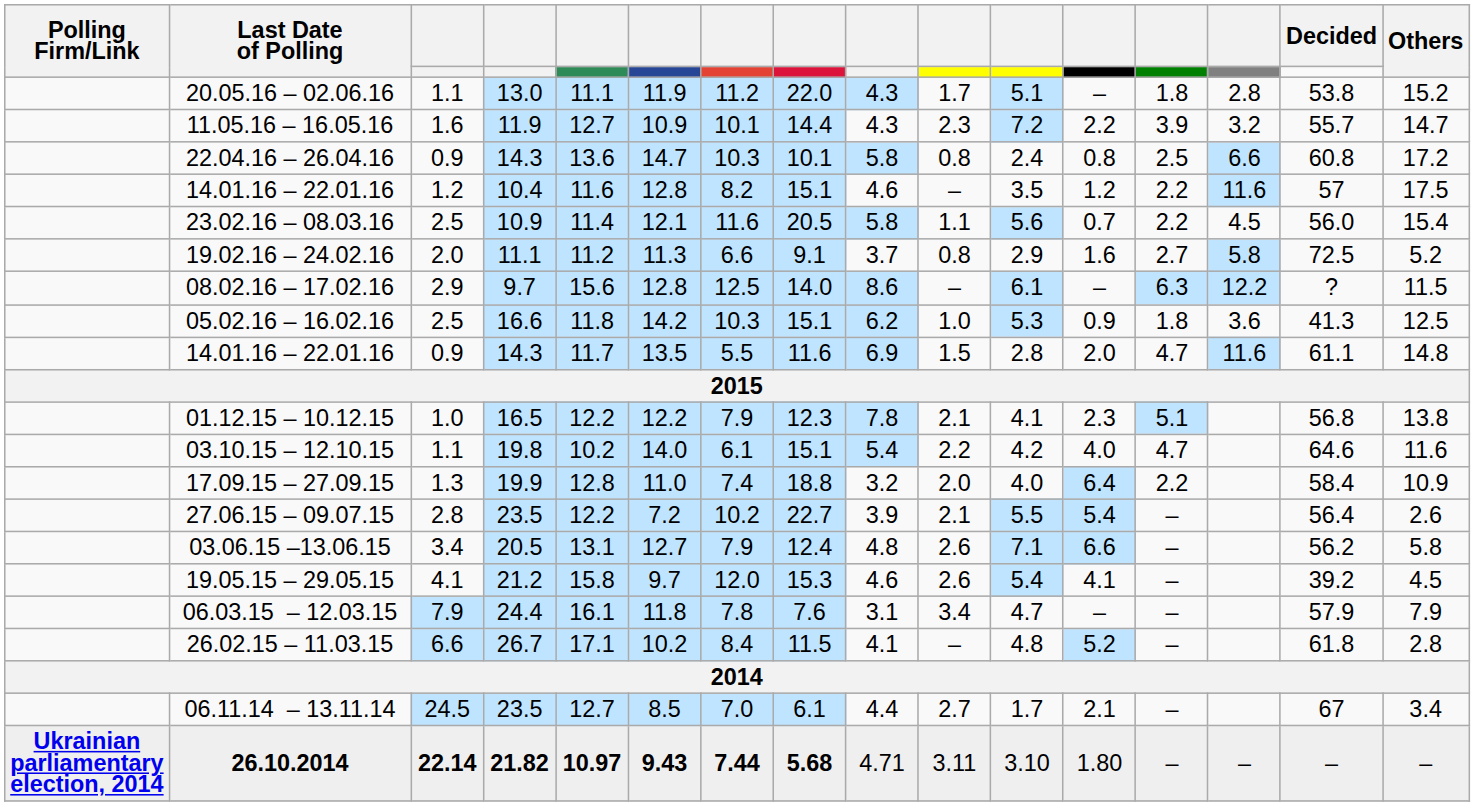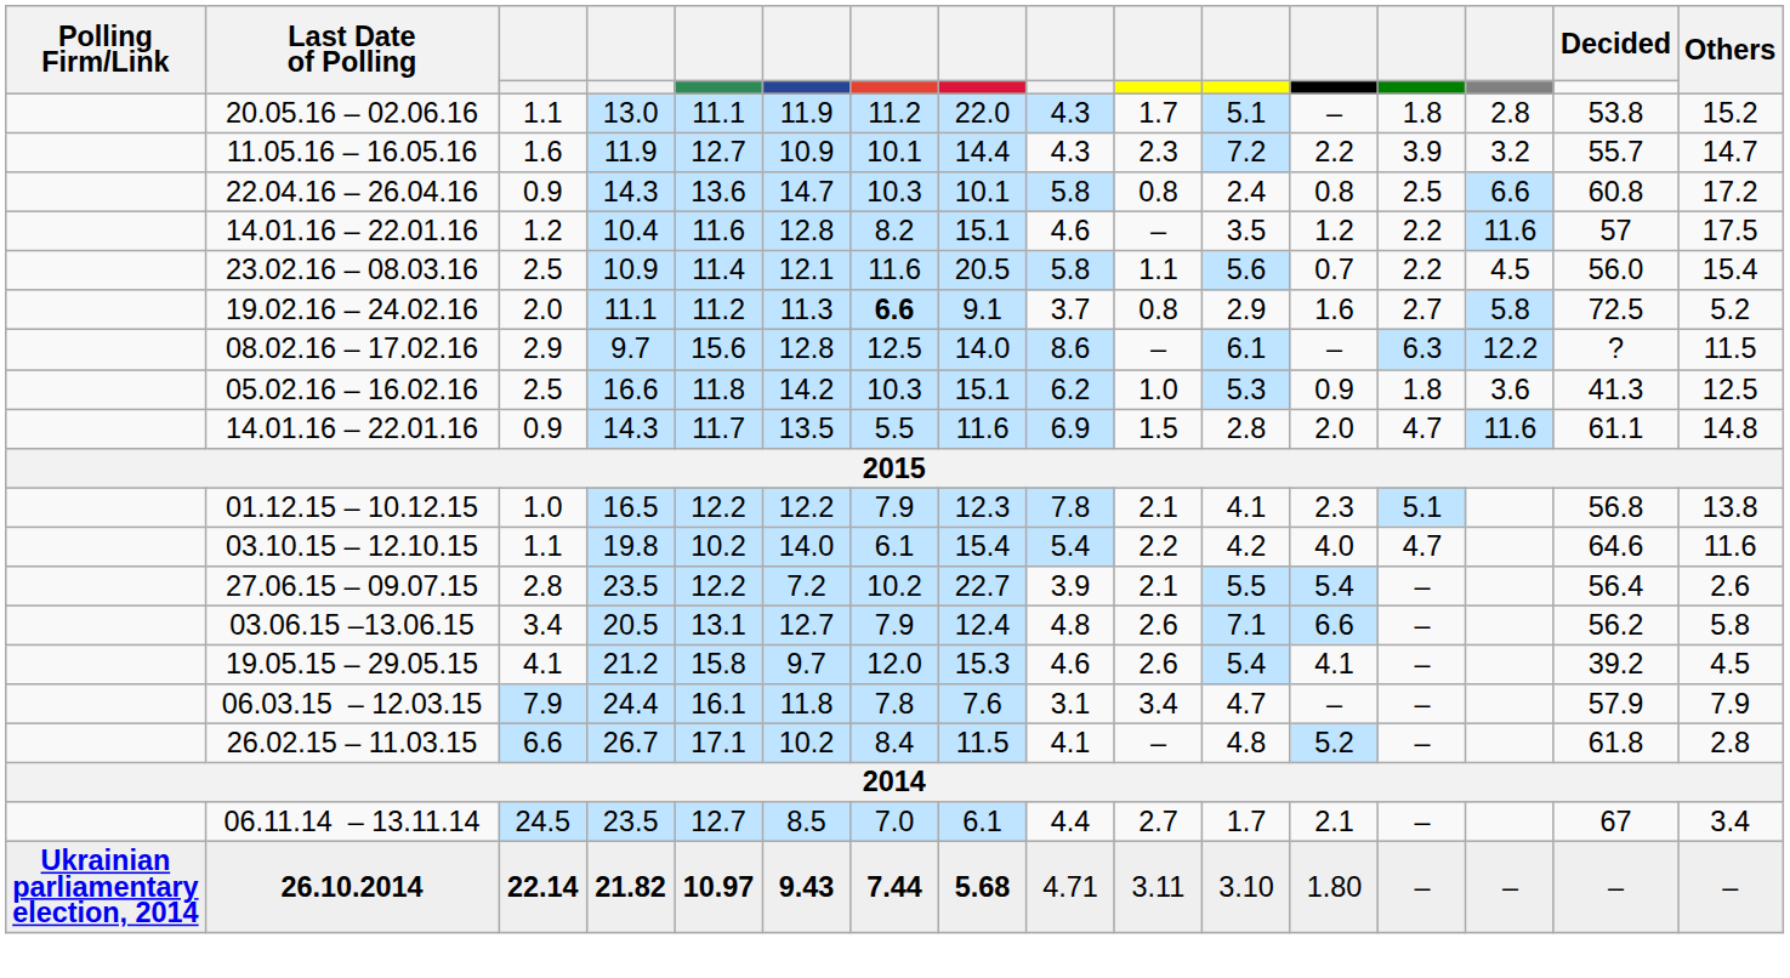19.02.16 – 24.02.16 | column 7: normal -> bold
03.10.15 – 12.10.15 | column 8: 15.1 -> 15.4
- row: 17.09.15 – 27.09.15 | 1.3 | 19.9 | 12.8 | 11.0 | 7.4 | 18.8 | 3.2 | 2.0 | 4.0 | 6.4 | 2.2 | 58.4 | 10.9
